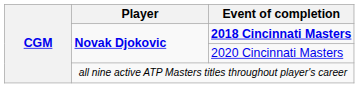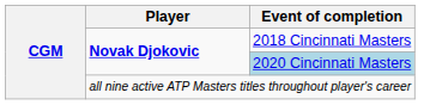2018 Cincinnati Masters | Event of completion: bold -> normal
2020 Cincinnati Masters | Event of completion: no background -> lightblue background
